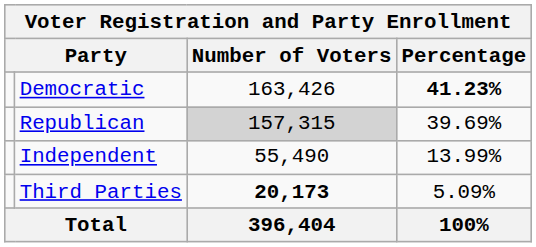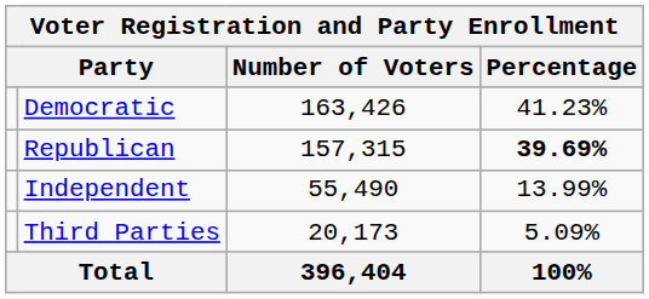Democratic | Percentage: bold -> normal
Republican | Number of Voters: lightgrey background -> no background
Republican | Percentage: normal -> bold
Third Parties | Number of Voters: bold -> normal
